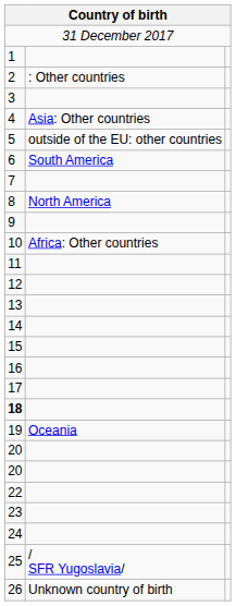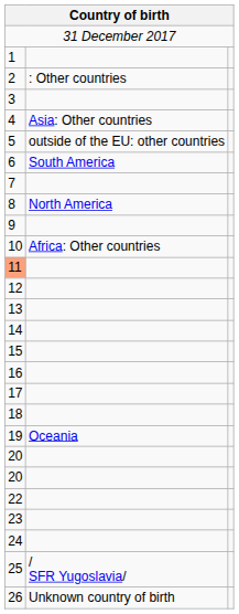11 | column 1: no background -> lightsalmon background
18 | column 1: bold -> normal
